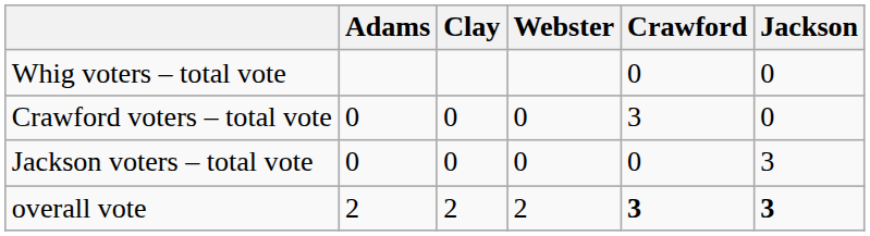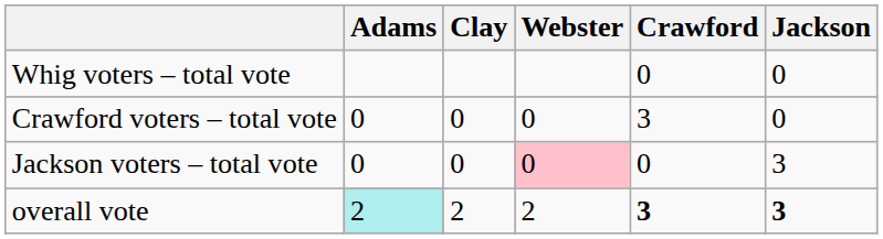row 4 | Webster: no background -> pink background
row 5 | Adams: no background -> paleturquoise background
